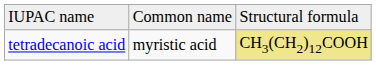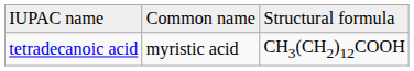tetradecanoic acid | column 3: khaki background -> no background
